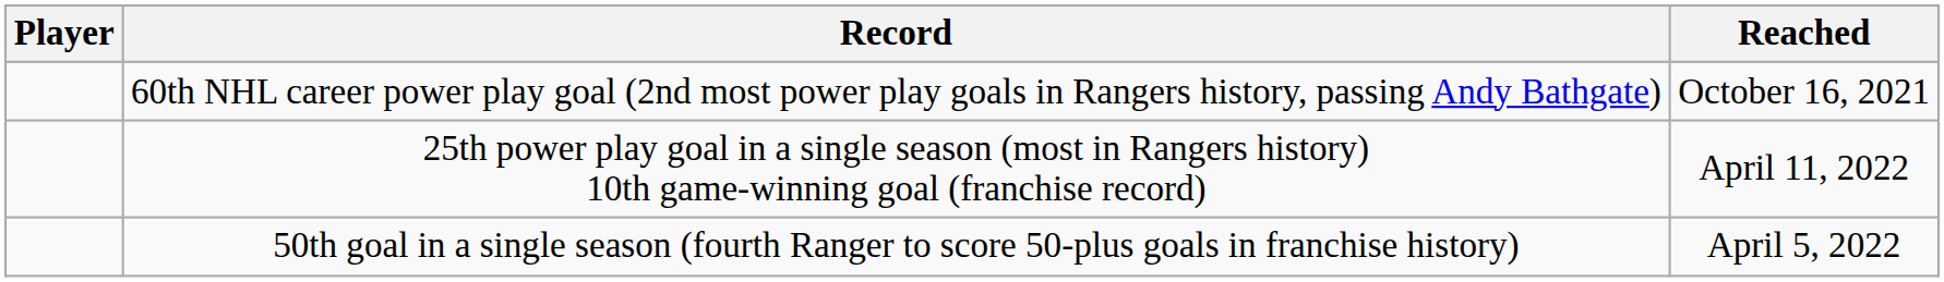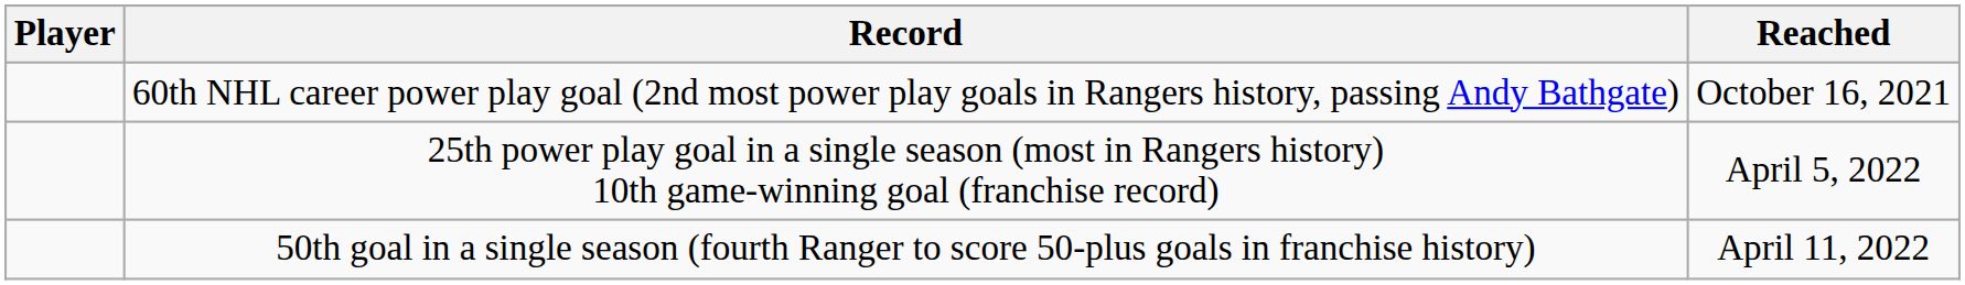row 3 | Reached: April 11, 2022 -> April 5, 2022
row 4 | Reached: April 5, 2022 -> April 11, 2022
